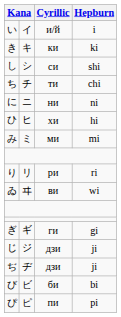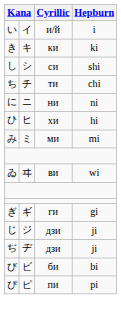- row: り | リ | ри | ri
